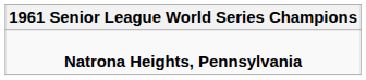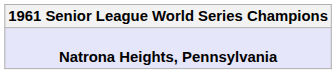row 2 | column 1: no background -> lavender background
